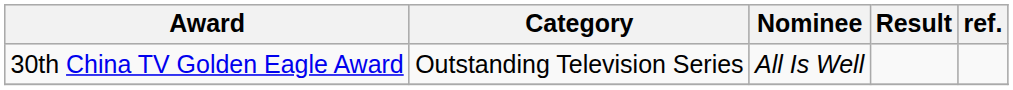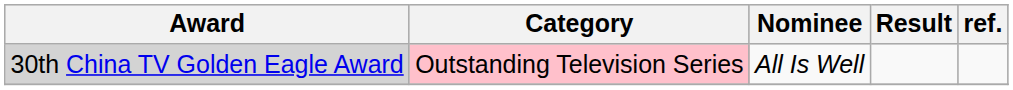row 2 | Award: no background -> lightgrey background
row 2 | Category: no background -> pink background
